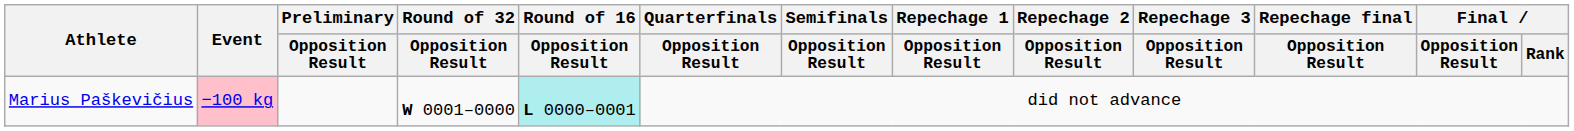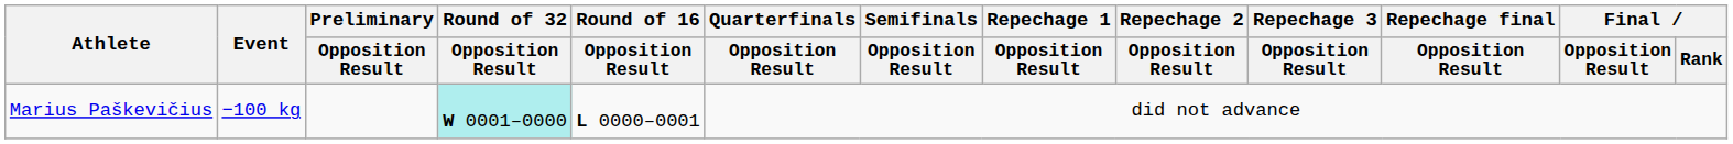Marius Paškevičius | Event: pink background -> no background
Marius Paškevičius | Round of 32 / Opposition Result: no background -> paleturquoise background
Marius Paškevičius | Round of 16 / Opposition Result: paleturquoise background -> no background
